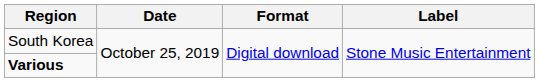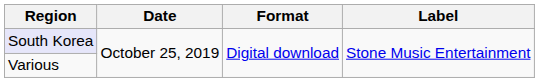South Korea | Region: no background -> lavender background
Various | Region: bold -> normal
